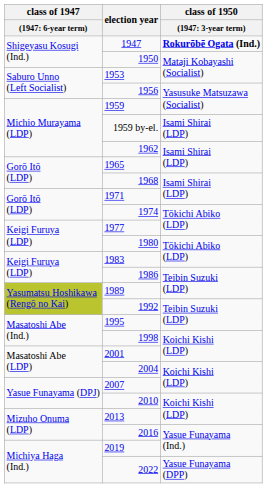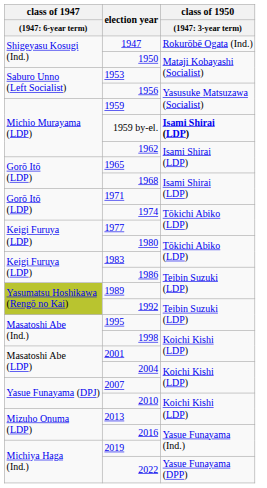1947 | column 3: bold -> normal
1959 by-el. | column 3: normal -> bold
